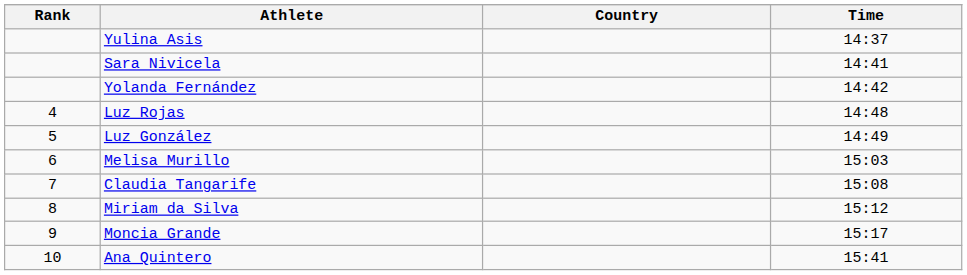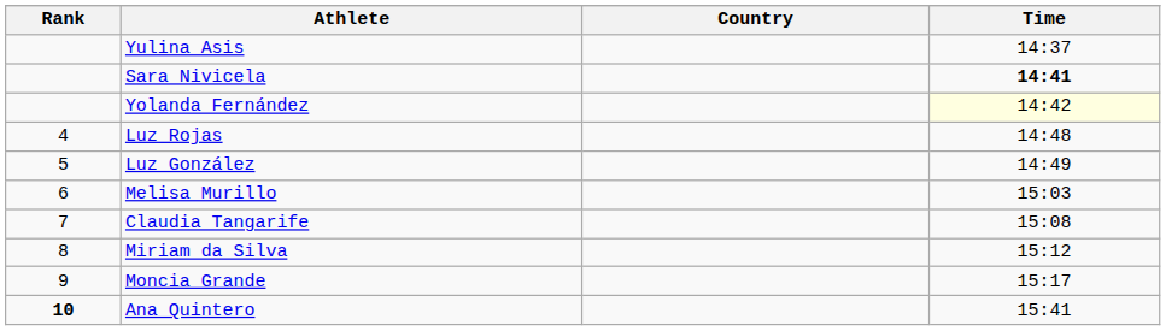Sara Nivicela | Time: normal -> bold
Yolanda Fernández | Time: no background -> lightyellow background
Ana Quintero | Rank: normal -> bold
